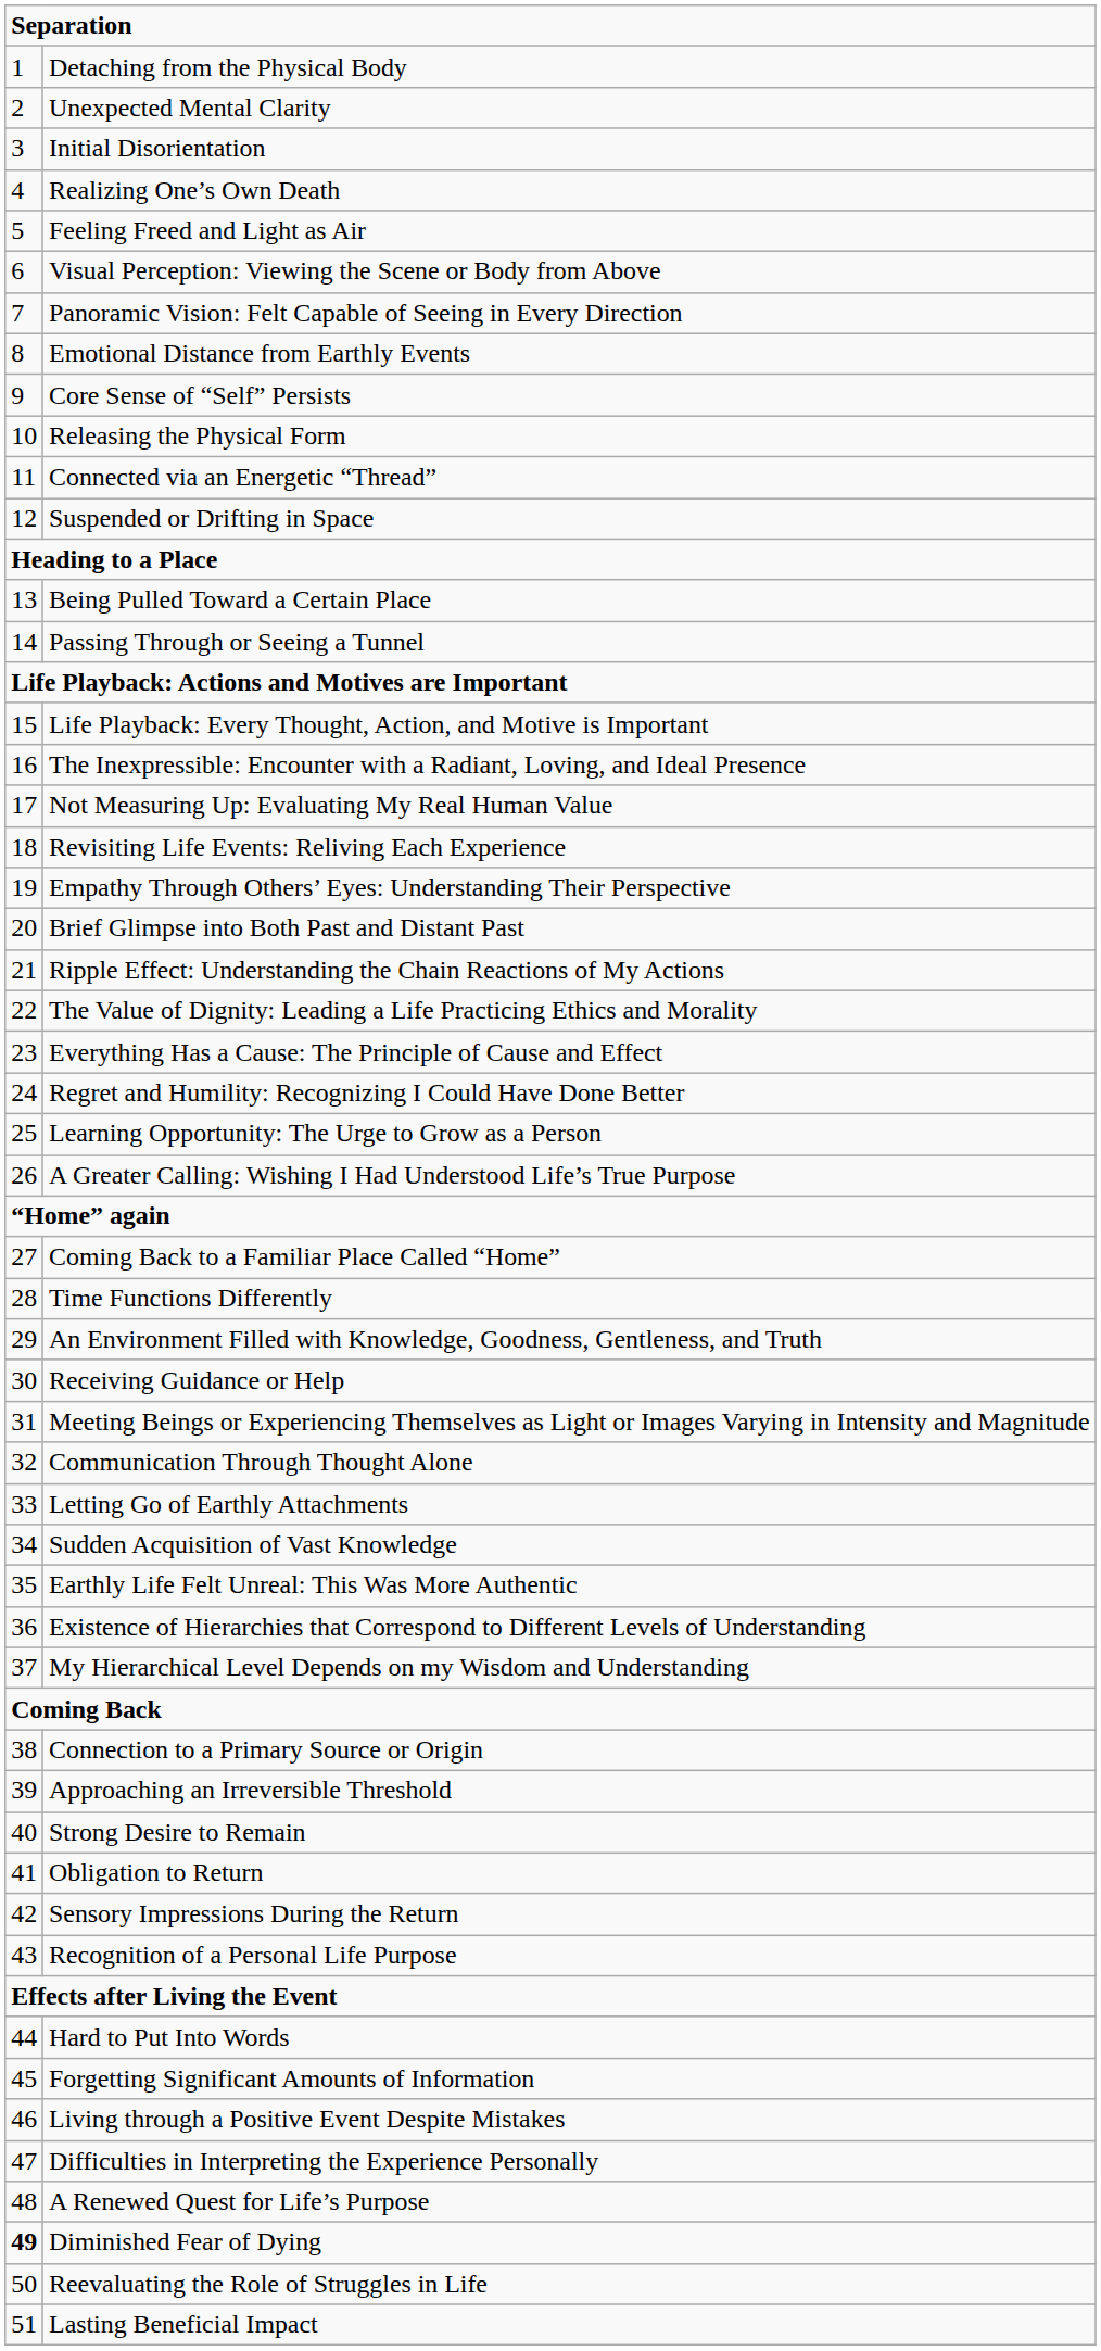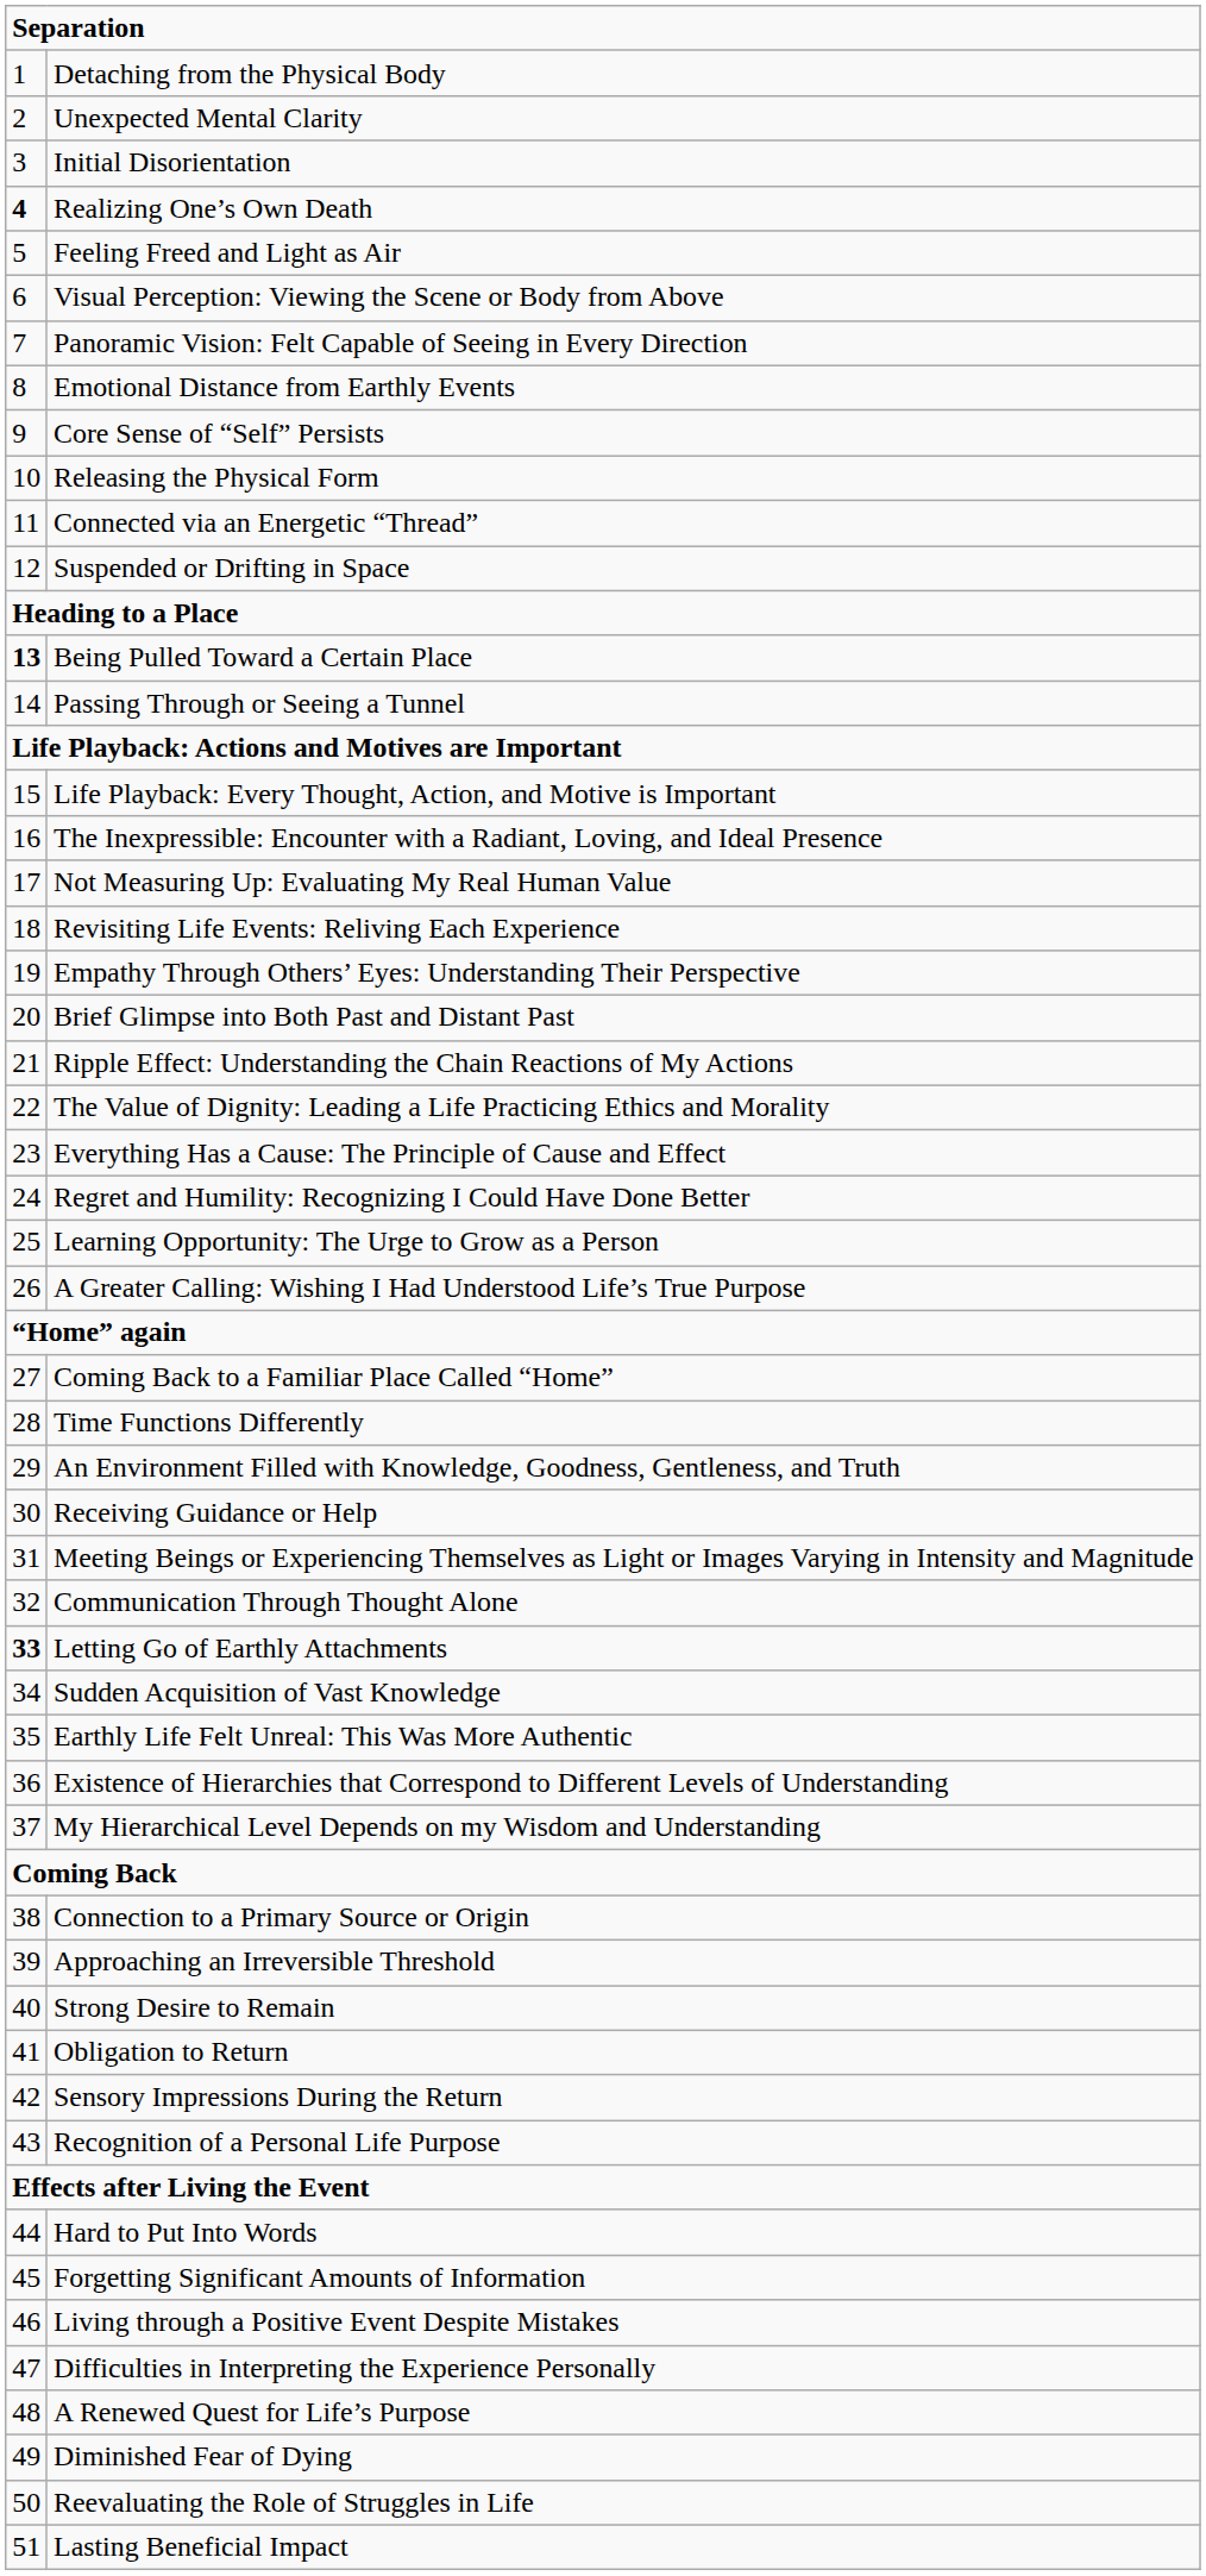Realizing One’s Own Death | column 1: normal -> bold
Being Pulled Toward a Certain Place | column 1: normal -> bold
Letting Go of Earthly Attachments | column 1: normal -> bold
Diminished Fear of Dying | column 1: bold -> normal
